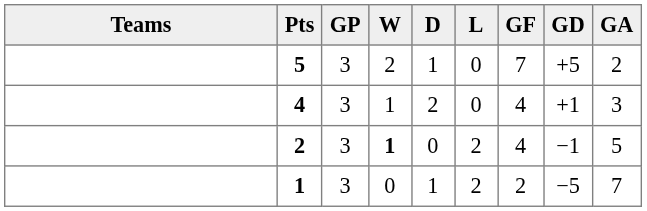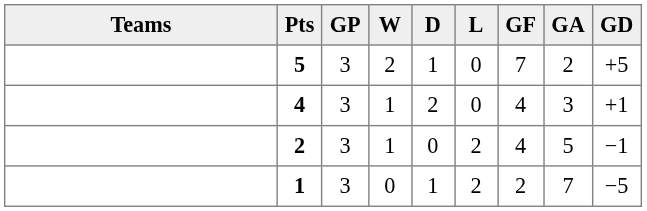columns swapped: GA <-> GD
row 4 | W: bold -> normal
